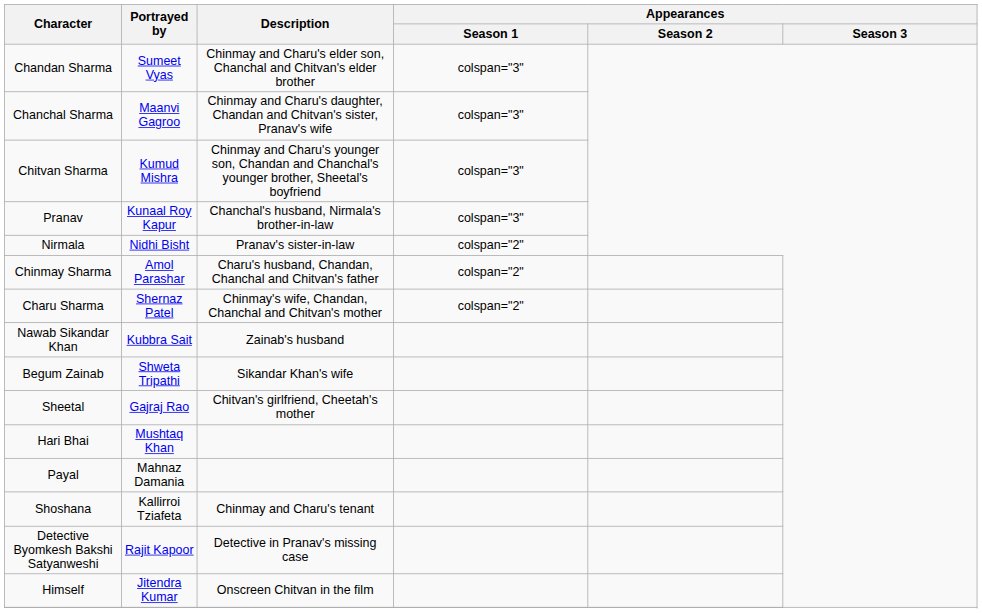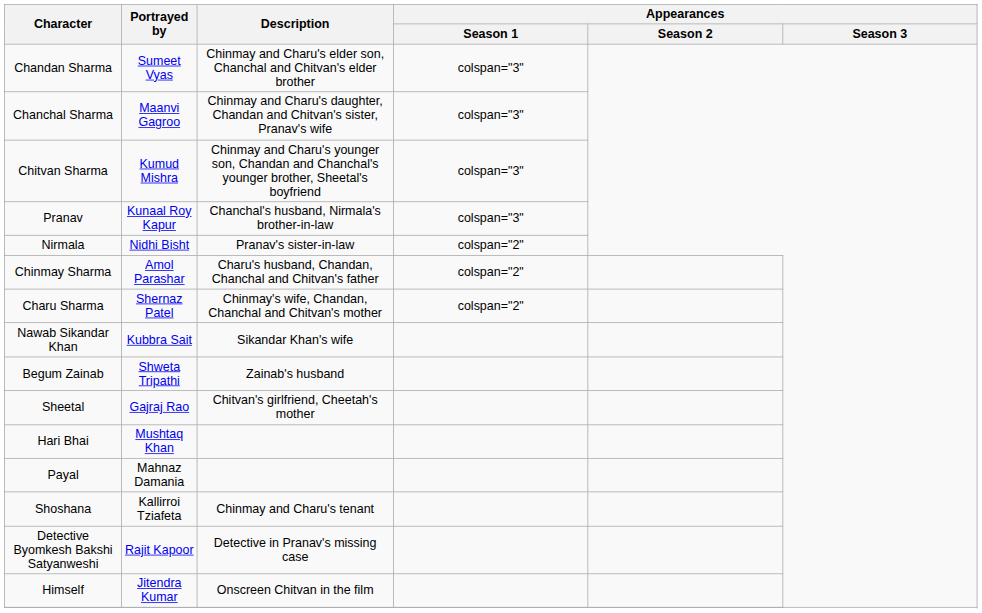Nawab Sikandar Khan | Description: Zainab's husband -> Sikandar Khan's wife
Begum Zainab | Description: Sikandar Khan's wife -> Zainab's husband
